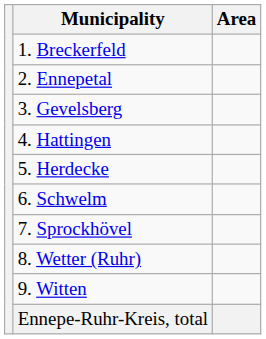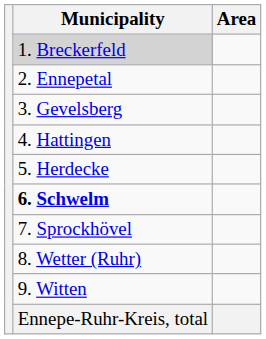1. Breckerfeld | Municipality: no background -> lightgrey background
6. Schwelm | Municipality: normal -> bold
